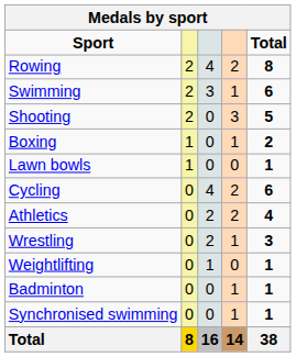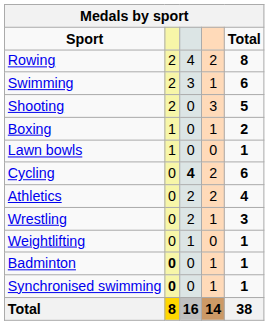Cycling | column 3: normal -> bold
Badminton | column 2: normal -> bold
Synchronised swimming | column 2: normal -> bold
